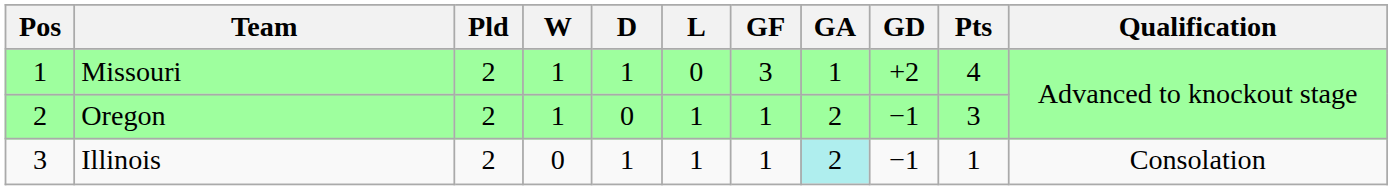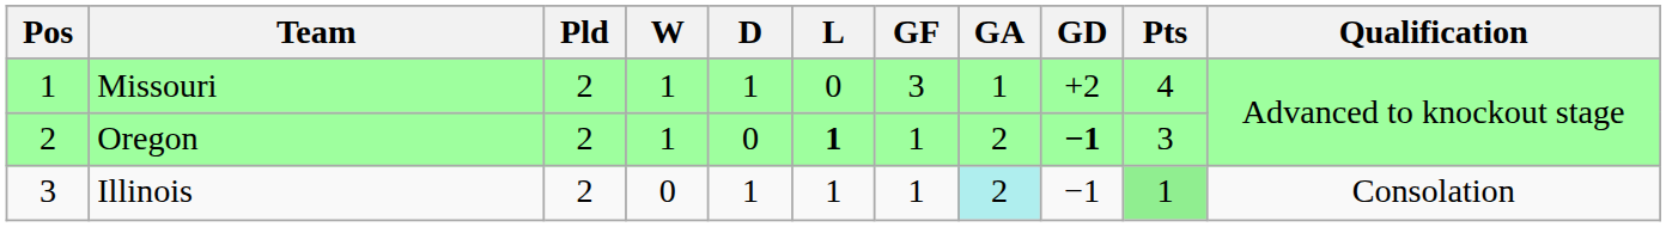Oregon | L: normal -> bold
Oregon | GD: normal -> bold
Illinois | Pts: no background -> lightgreen background
